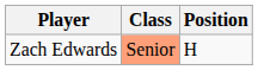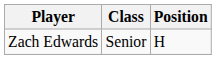Zach Edwards | Class: lightsalmon background -> no background
